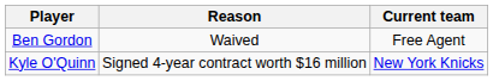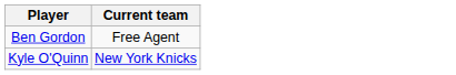- column: Reason | Waived | Signed 4-year contract worth $16 million
